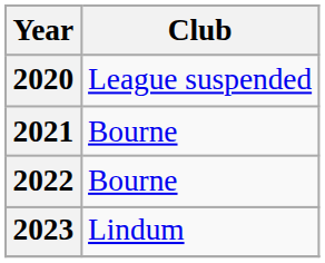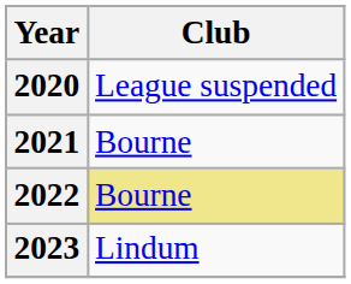2022 | Club: no background -> khaki background
